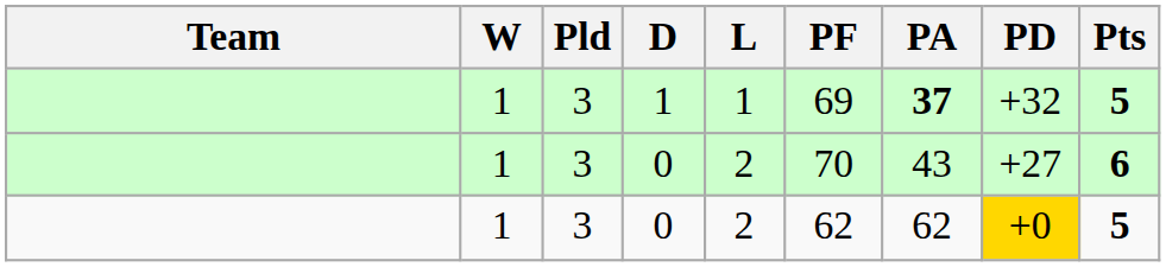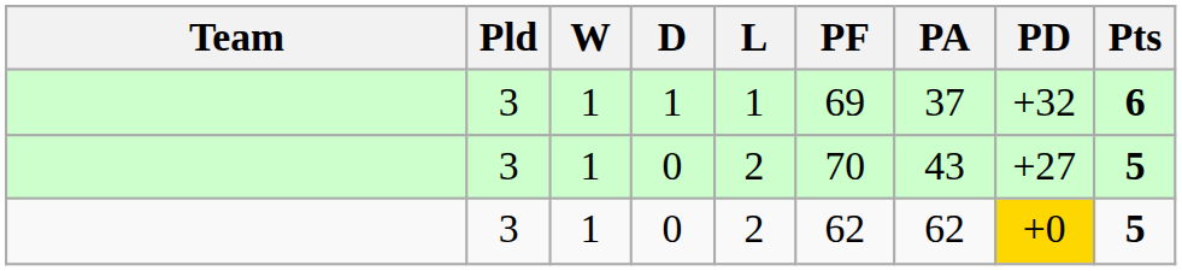columns swapped: Pld <-> W
row 2 | PA: bold -> normal
row 2 | Pts: 5 -> 6
row 3 | Pts: 6 -> 5
